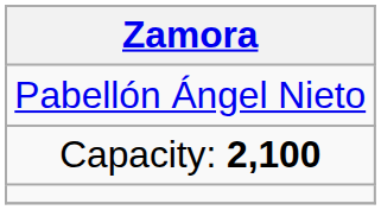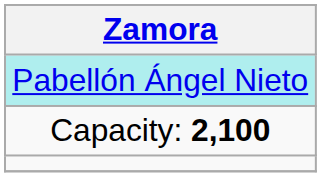row 2 | column 1: no background -> paleturquoise background
